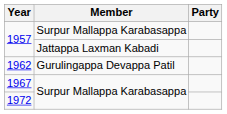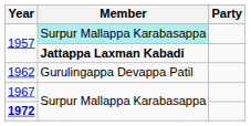1957 / Surpur Mallappa Karabasappa | Member: no background -> paleturquoise background
1957 / Jattappa Laxman Kabadi | Member: normal -> bold
1972 | Year: normal -> bold
